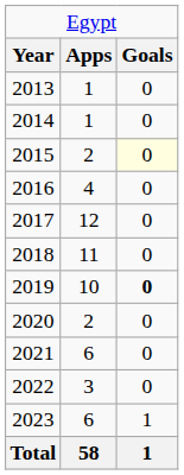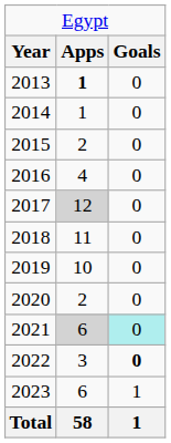2013 | column 2: normal -> bold
2015 | column 3: lightyellow background -> no background
2017 | column 2: no background -> lightgrey background
2019 | column 3: bold -> normal
2021 | column 2: no background -> lightgrey background
2021 | column 3: no background -> paleturquoise background
2022 | column 3: normal -> bold
